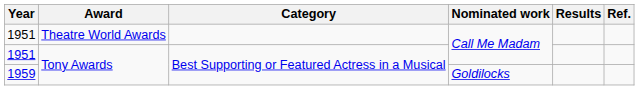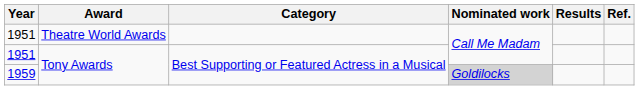1959 | Nominated work: no background -> lightgrey background
